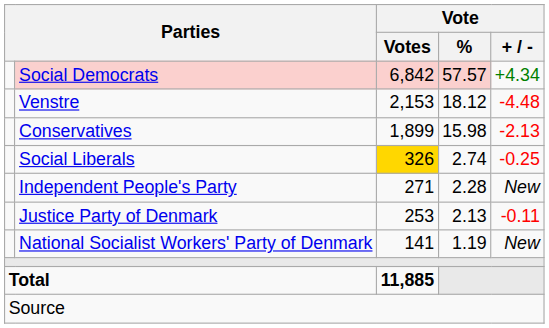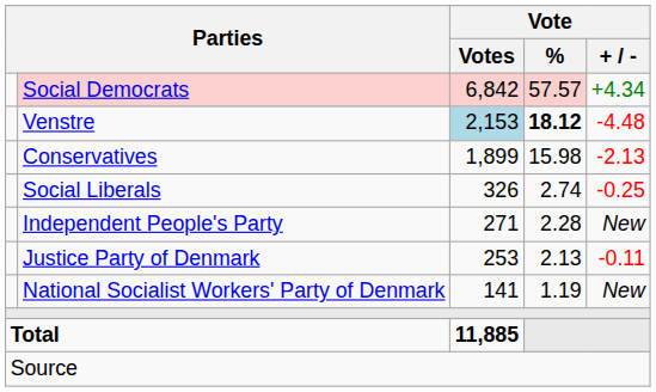Venstre | Vote / Votes: no background -> lightblue background
Venstre | Vote / %: normal -> bold
Social Liberals | Vote / Votes: gold background -> no background
